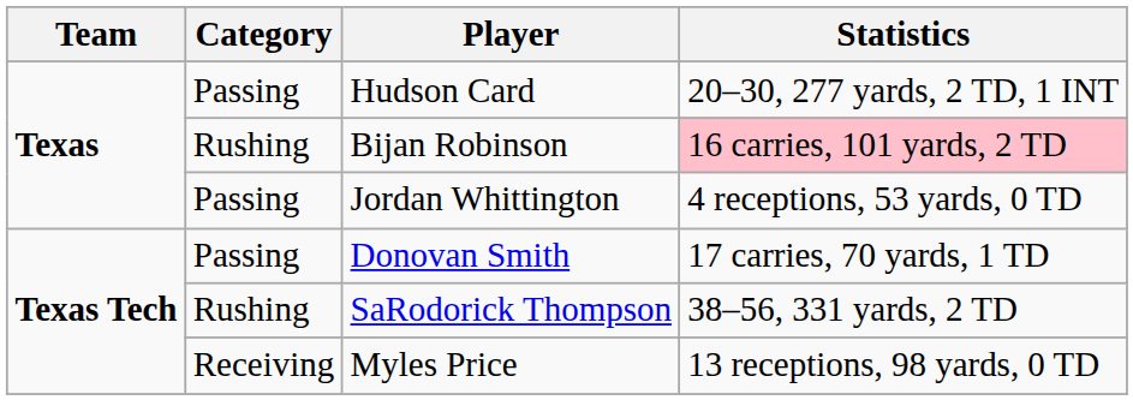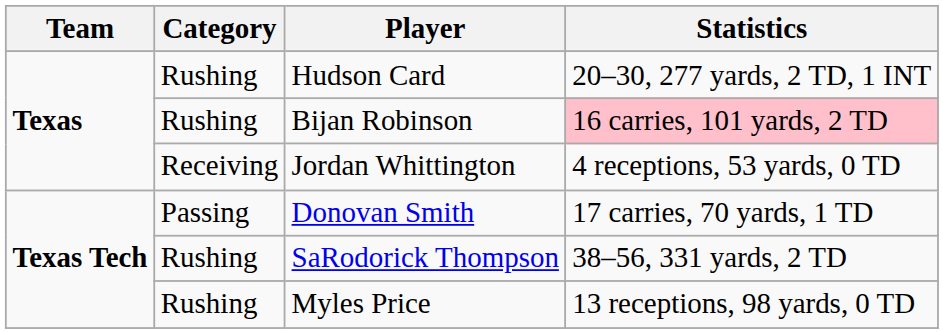Hudson Card | Category: Passing -> Rushing
Jordan Whittington | Category: Passing -> Receiving
Myles Price | Category: Receiving -> Rushing
